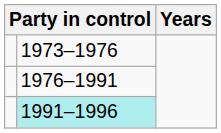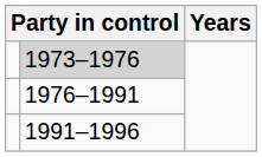1973–1976 | column 2: no background -> lightgrey background
1991–1996 | column 2: paleturquoise background -> no background
